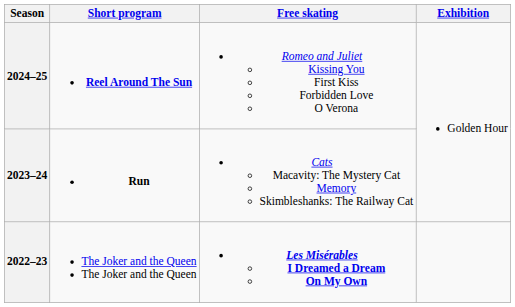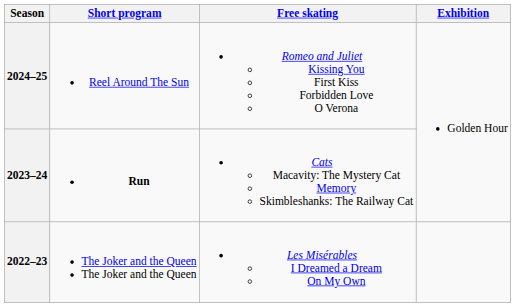2024–25 | Short program: bold -> normal
2022–23 | Free skating: bold -> normal
